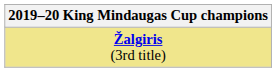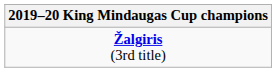row 2 | column 1: khaki background -> no background
